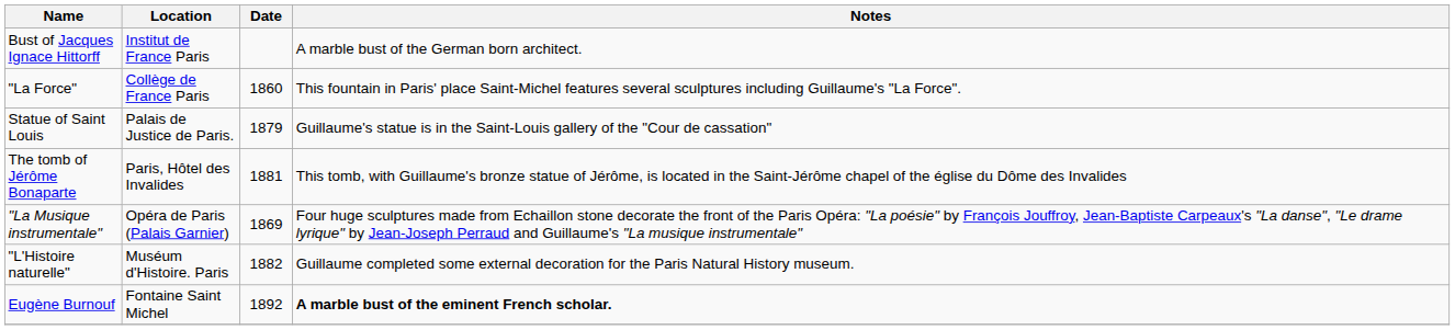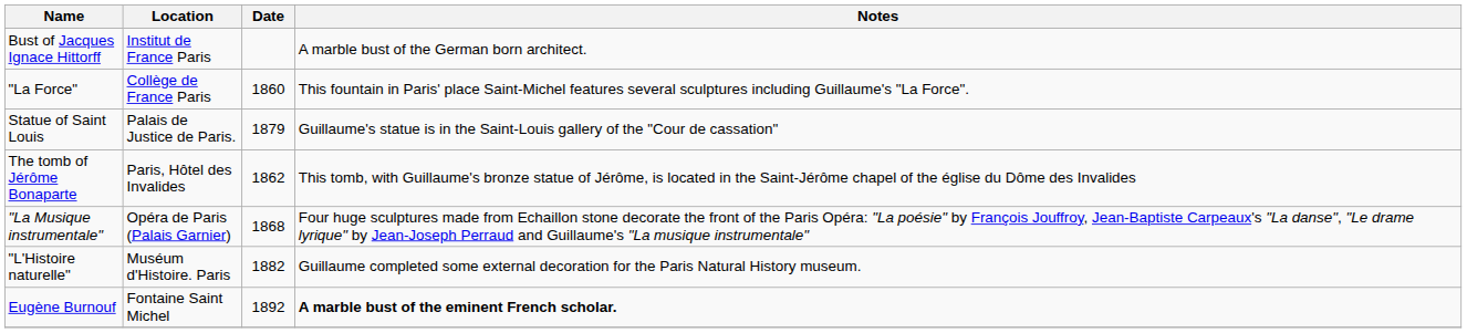The tomb of Jérôme Bonaparte | Date: 1881 -> 1862
"La Musique instrumentale" | Date: 1869 -> 1868
